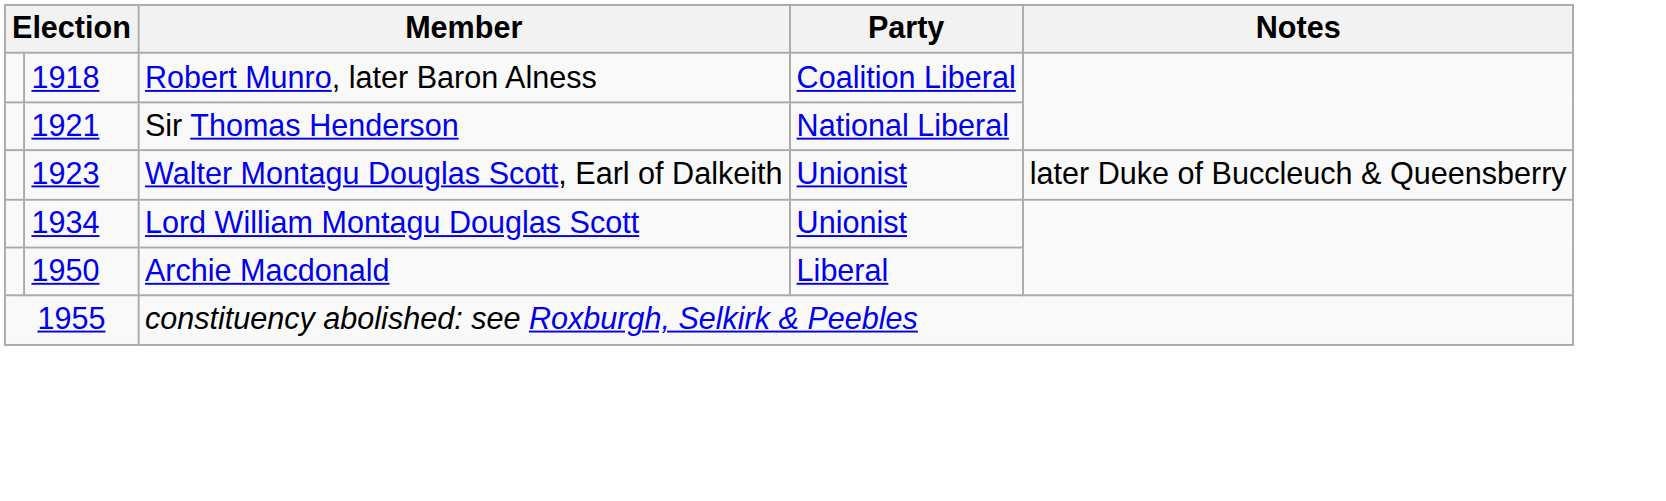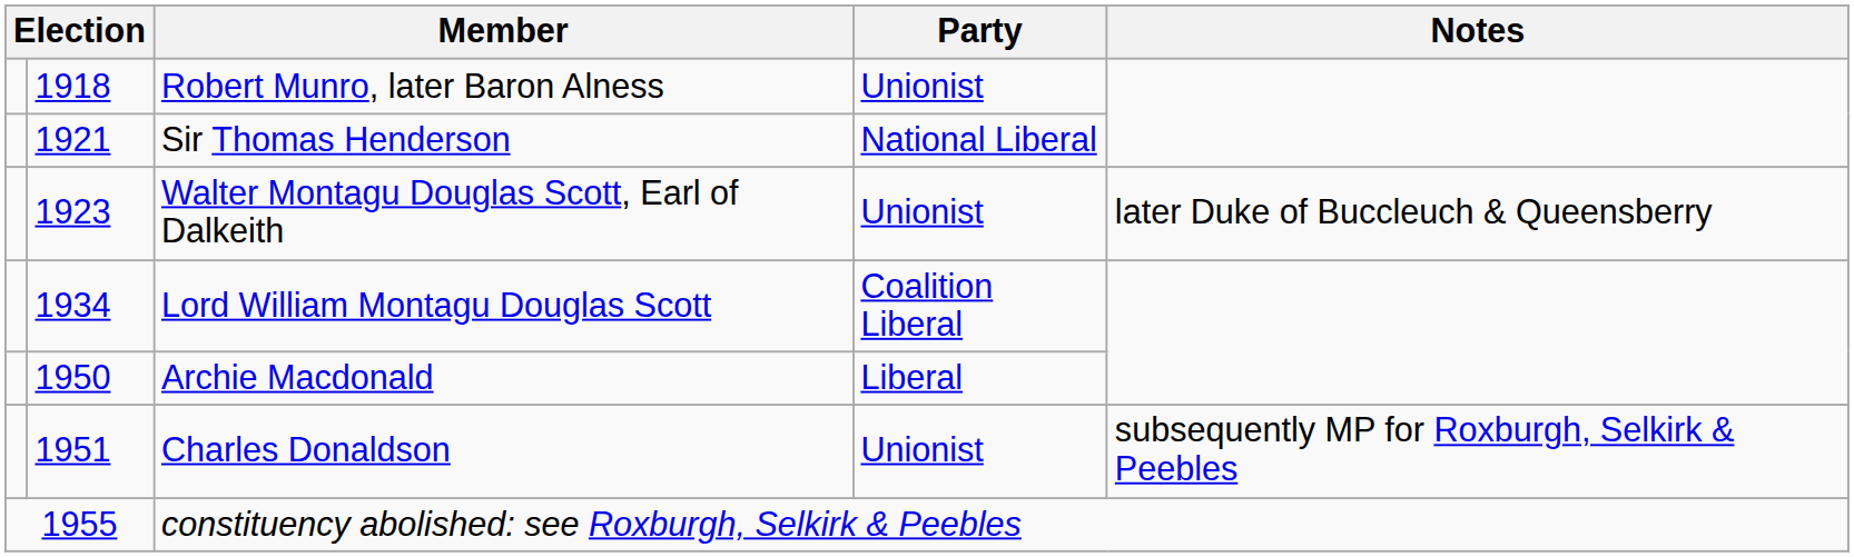Robert Munro, later Baron Alness | Party: Coalition Liberal -> Unionist
Lord William Montagu Douglas Scott | Party: Unionist -> Coalition Liberal
+ row: 1951 | Charles Donaldson | Unionist | subsequently MP for Roxburgh, Selkirk & Peebles
